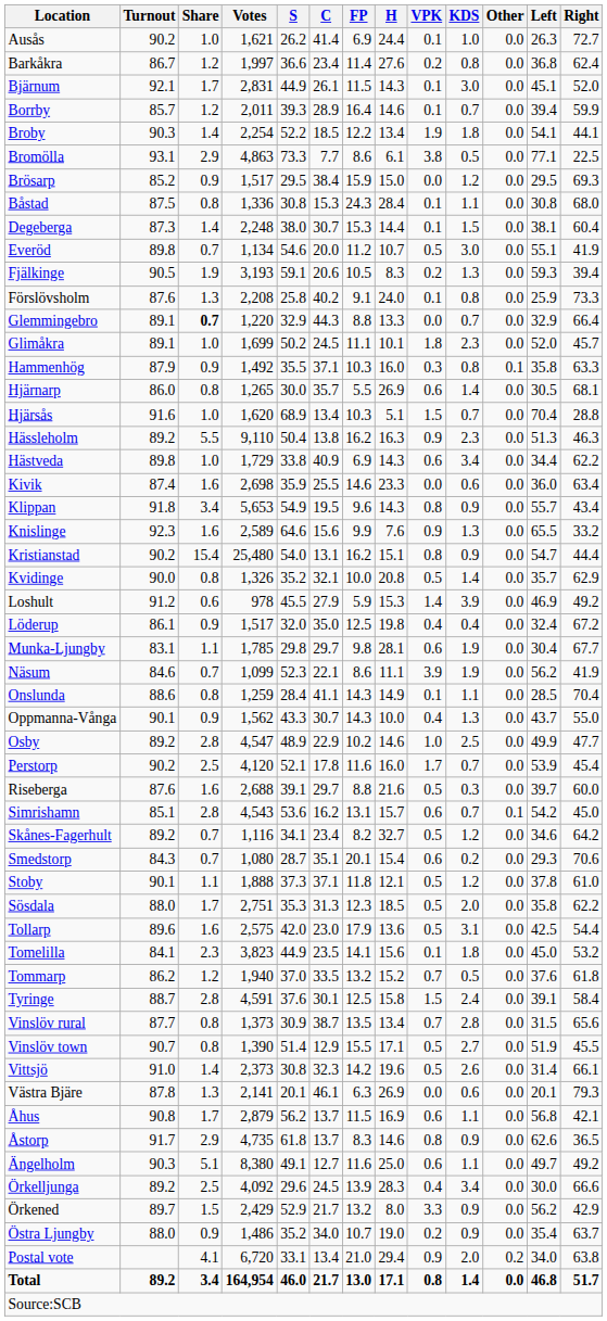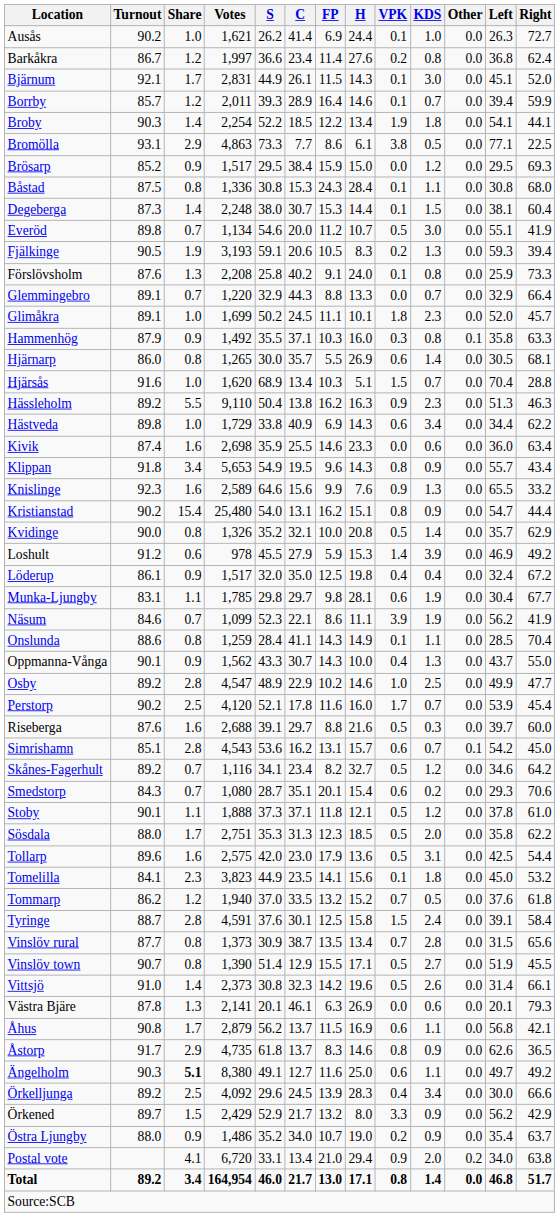Glemmingebro | Share: bold -> normal
Ängelholm | Share: normal -> bold
